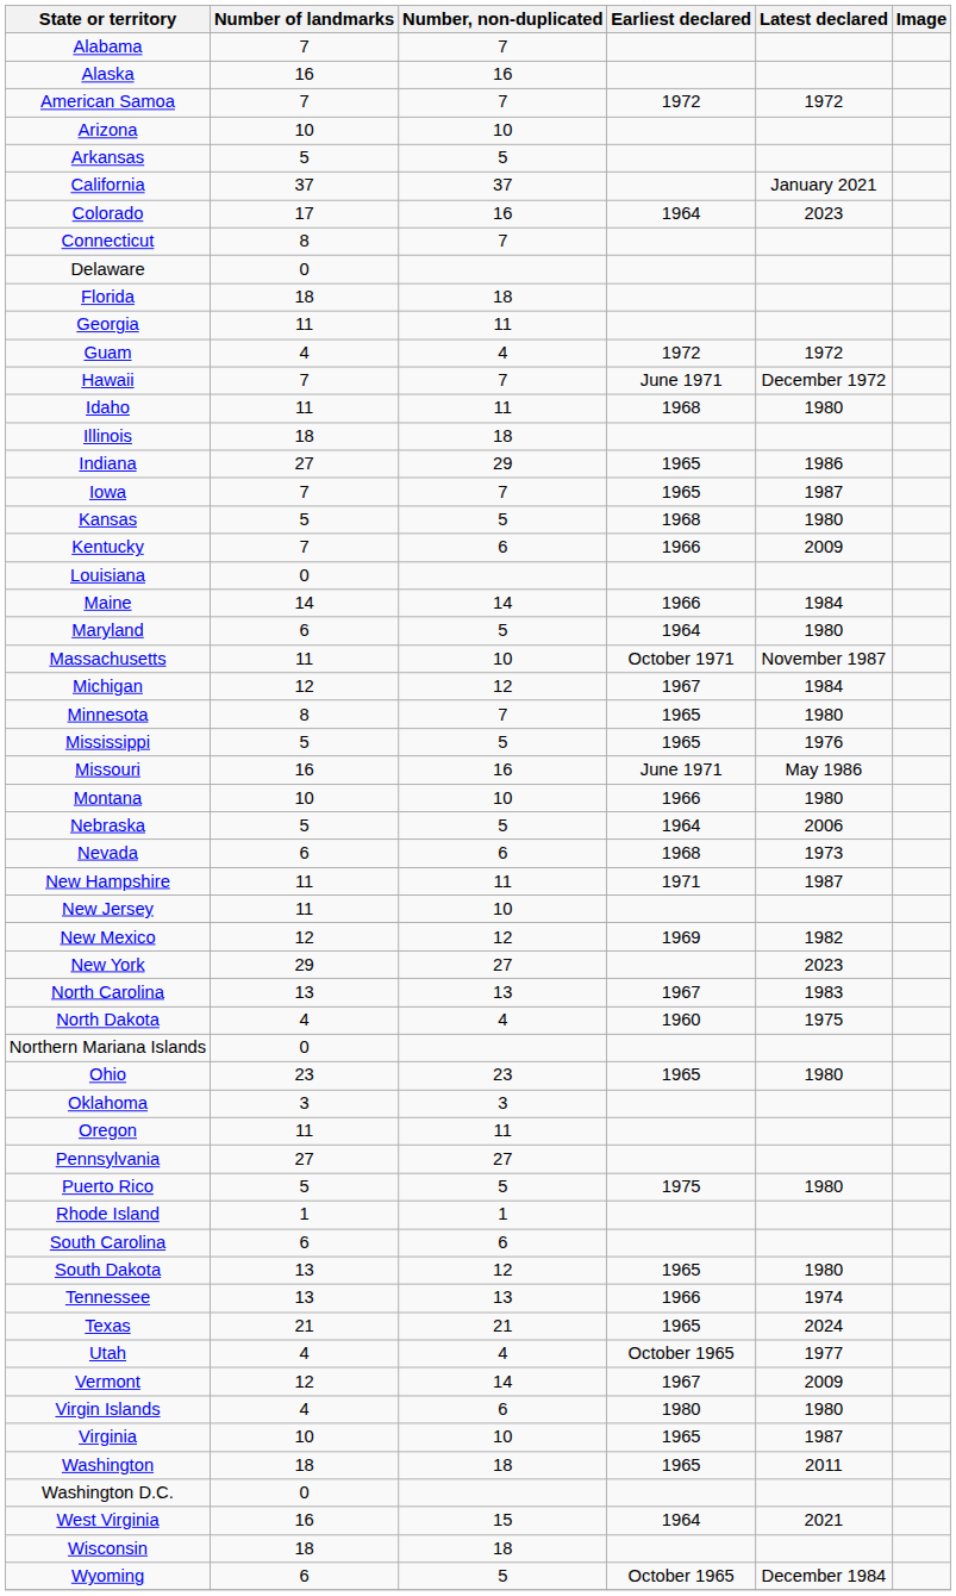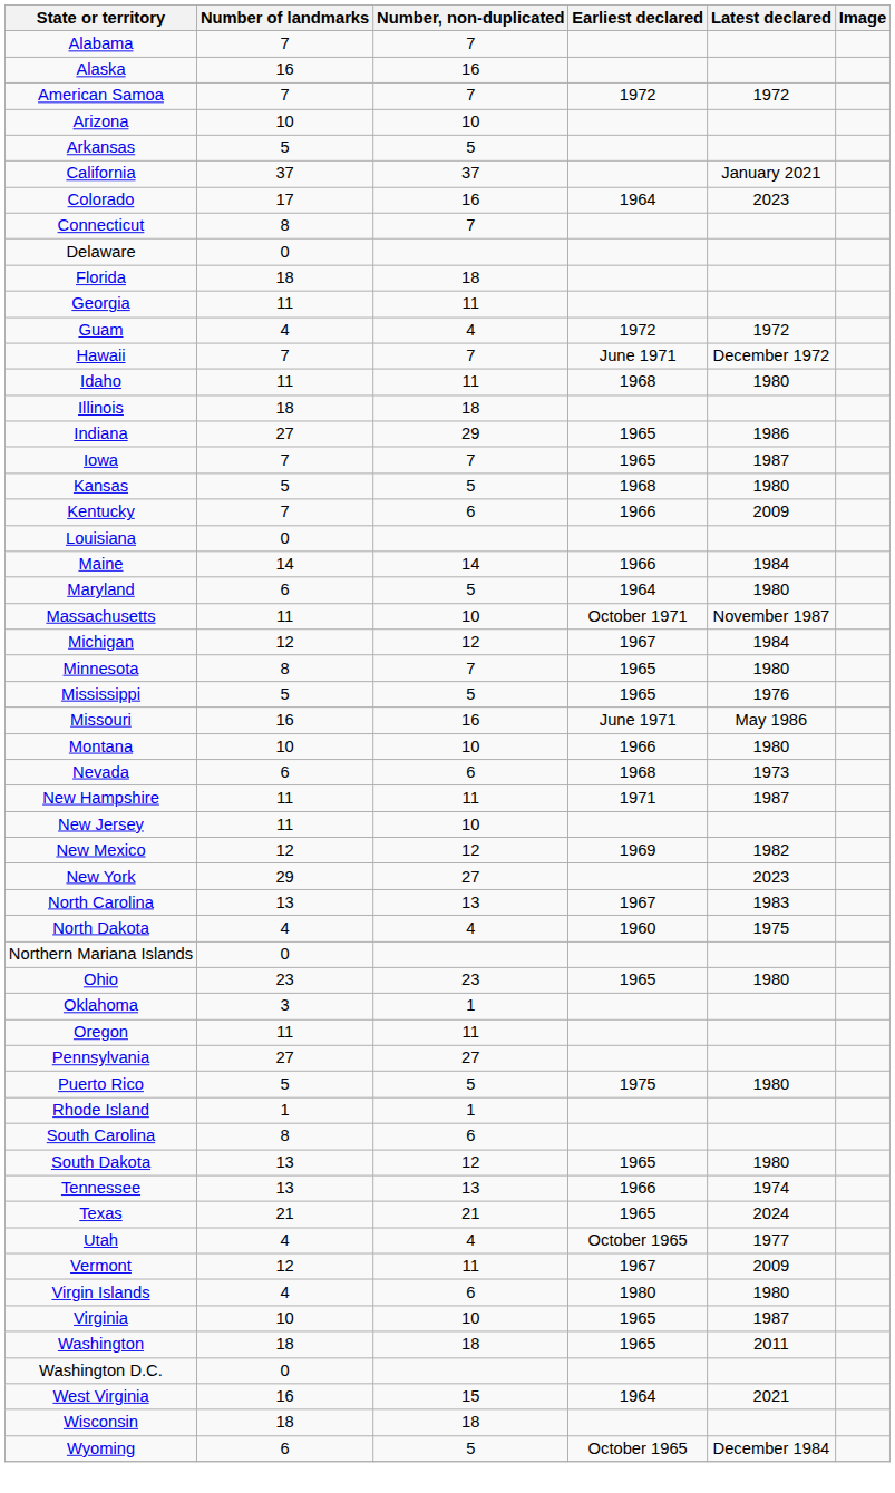- row: Nebraska | 5 | 5 | 1964 | 2006
Oklahoma | Number, non-duplicated: 3 -> 1
South Carolina | Number of landmarks: 6 -> 8
Vermont | Number, non-duplicated: 14 -> 11
